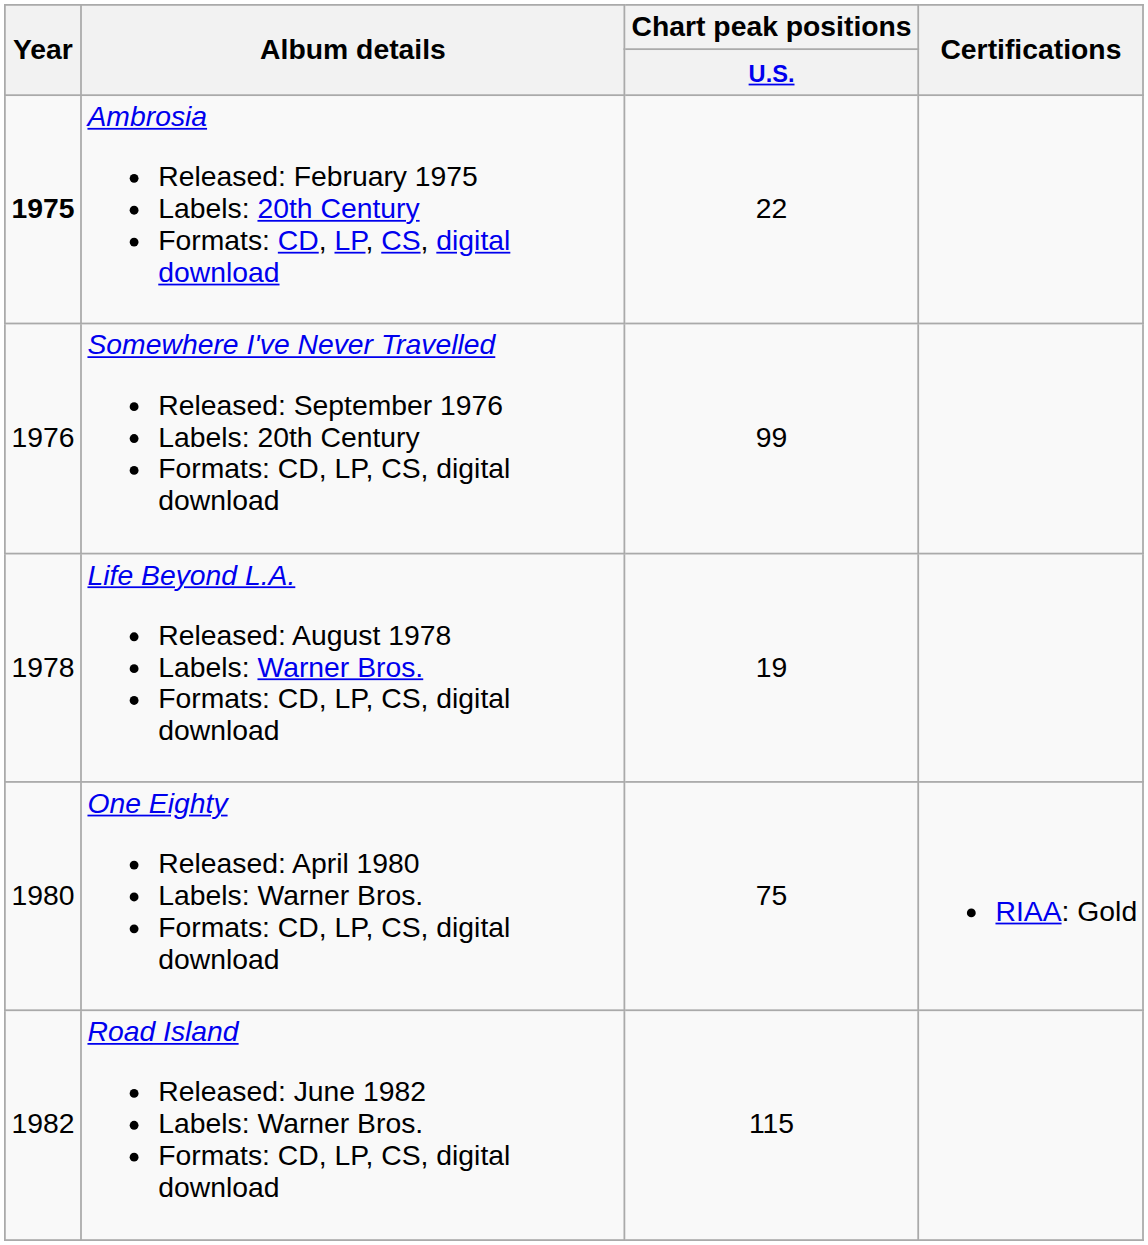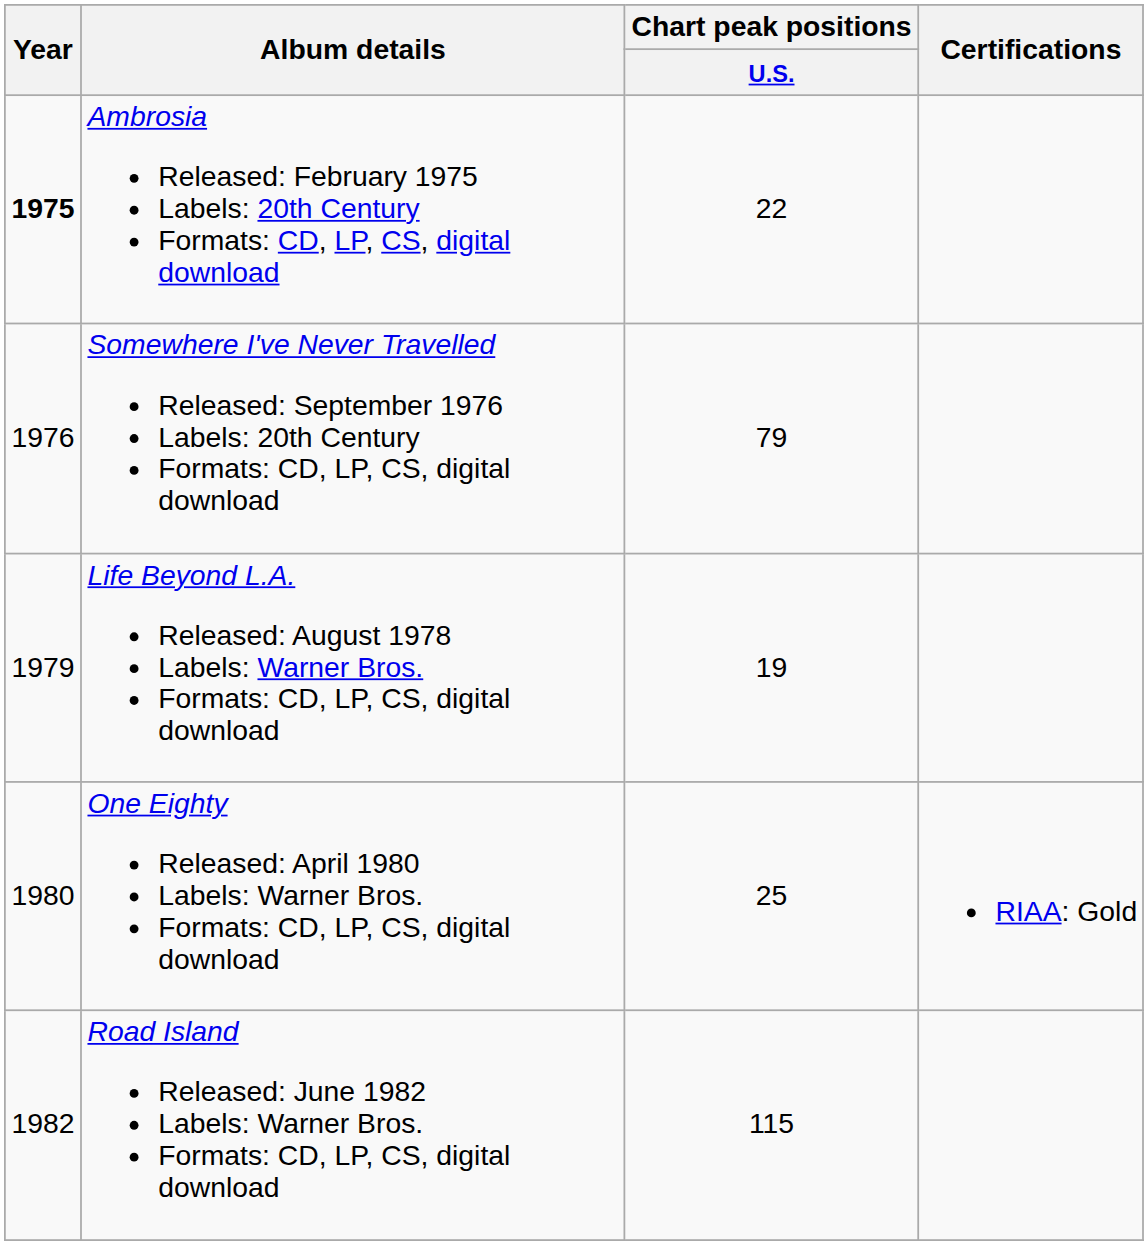row 4 | Chart peak positions / U.S.: 99 -> 79
row 5 | Year: 1978 -> 1979
row 6 | Chart peak positions / U.S.: 75 -> 25
